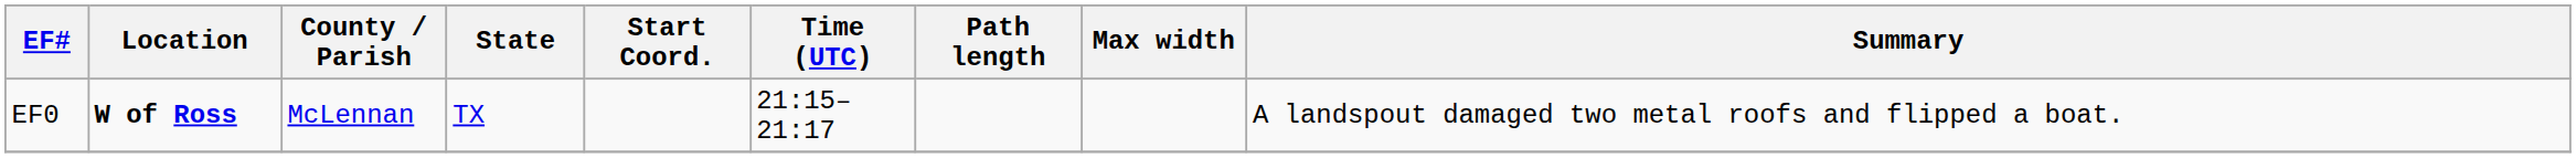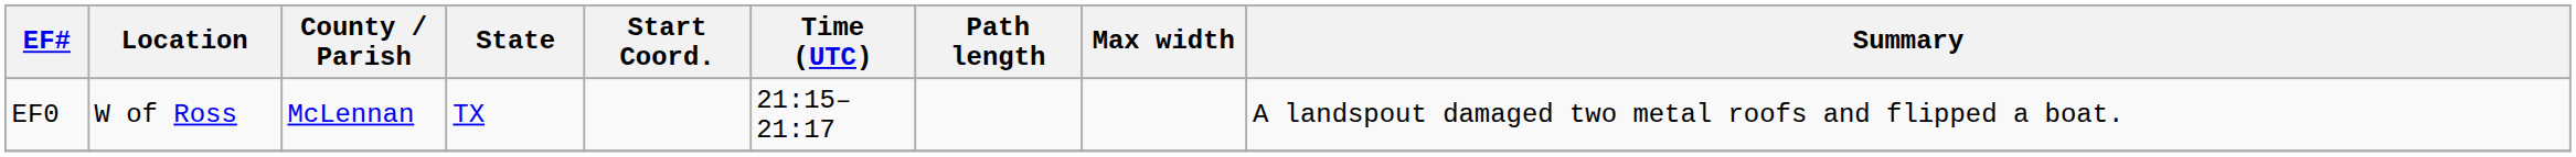EF0 | Location: bold -> normal
